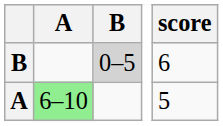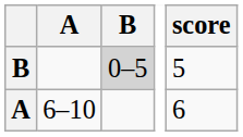row 2 | score: 6 -> 5
row 3 | A: lightgreen background -> no background
row 3 | score: 5 -> 6
